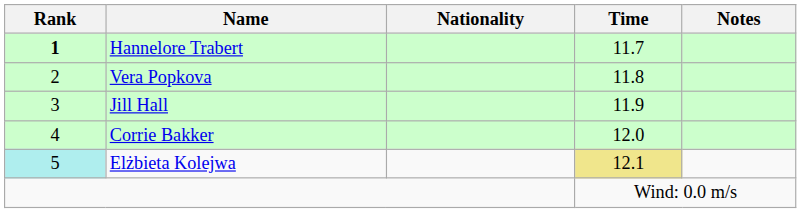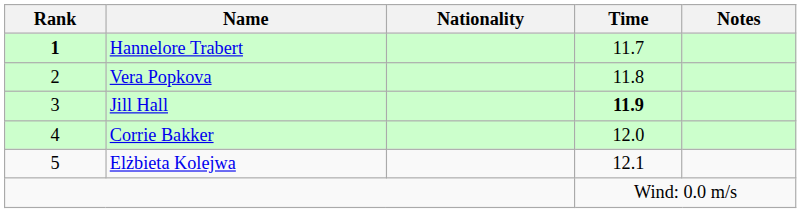Jill Hall | Time: normal -> bold
Elżbieta Kolejwa | Rank: paleturquoise background -> no background
Elżbieta Kolejwa | Time: khaki background -> no background
